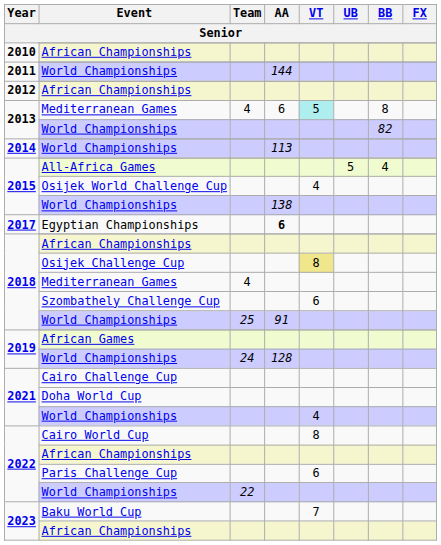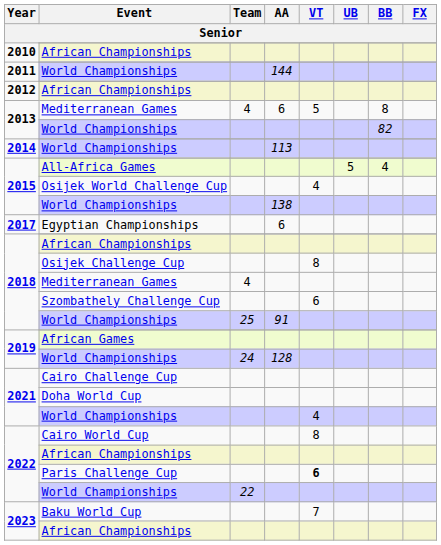2013 / Mediterranean Games | VT: paleturquoise background -> no background
Egyptian Championships | AA: bold -> normal
Osijek Challenge Cup | VT: khaki background -> no background
Paris Challenge Cup | VT: normal -> bold
